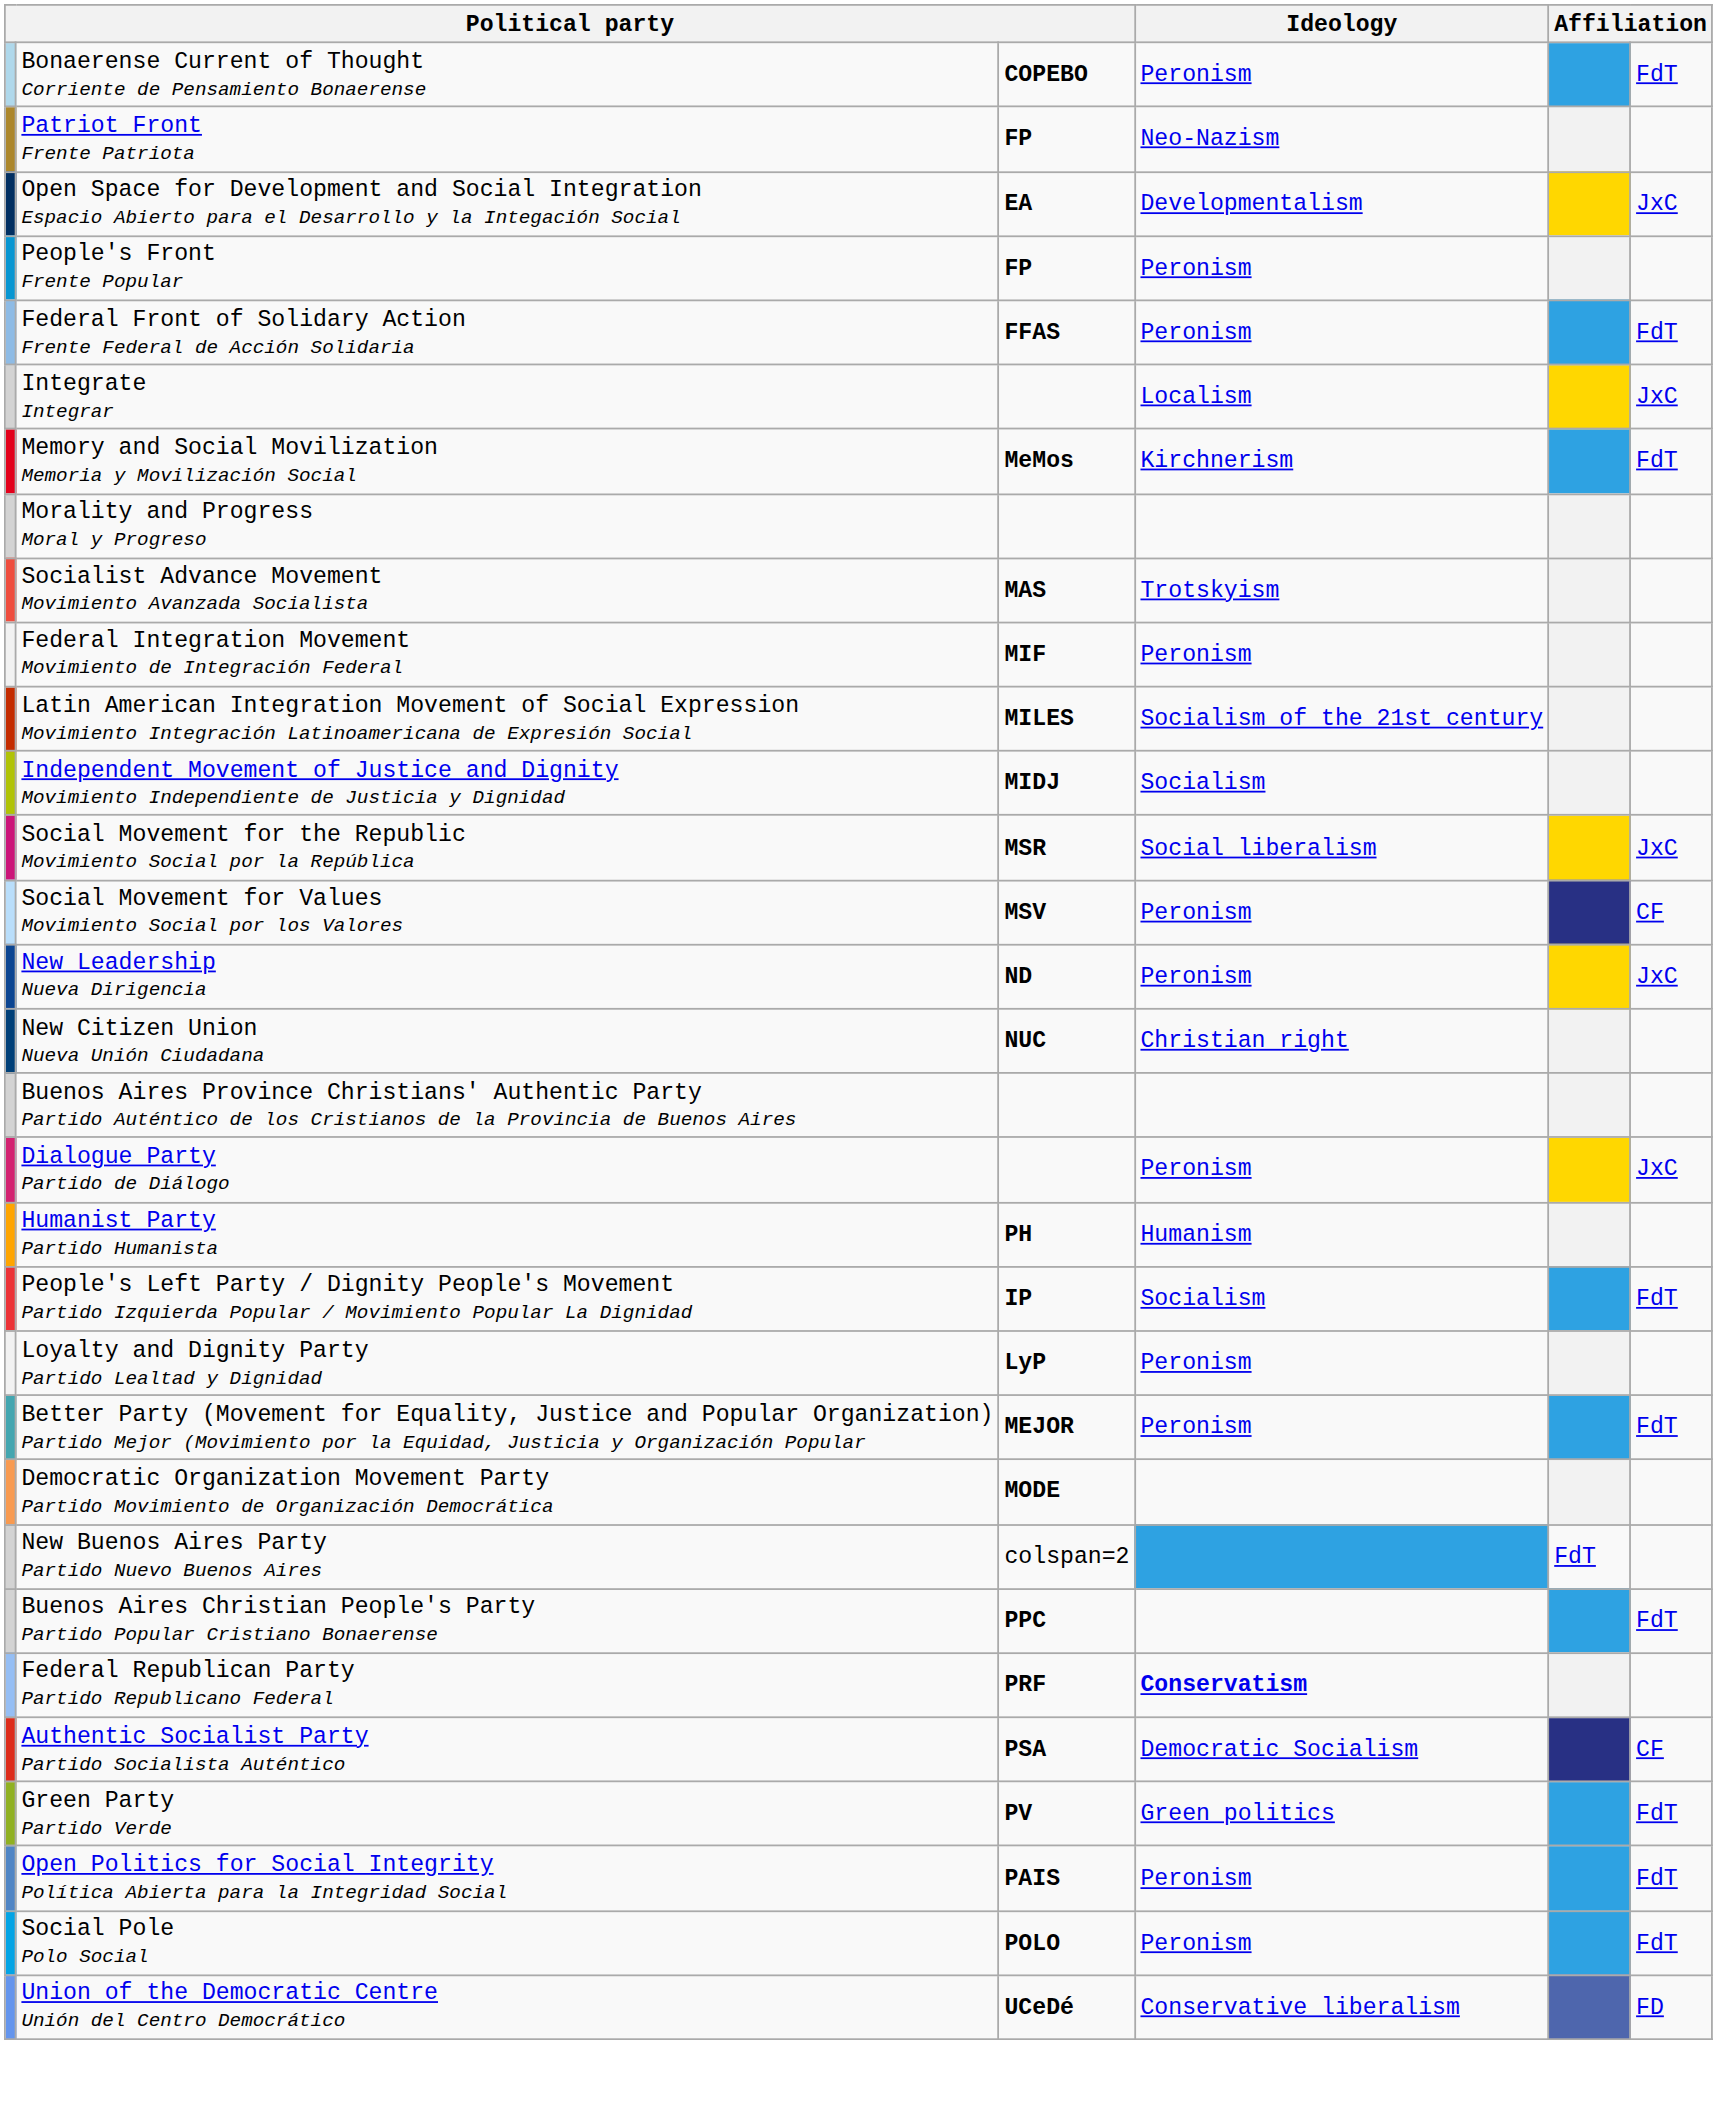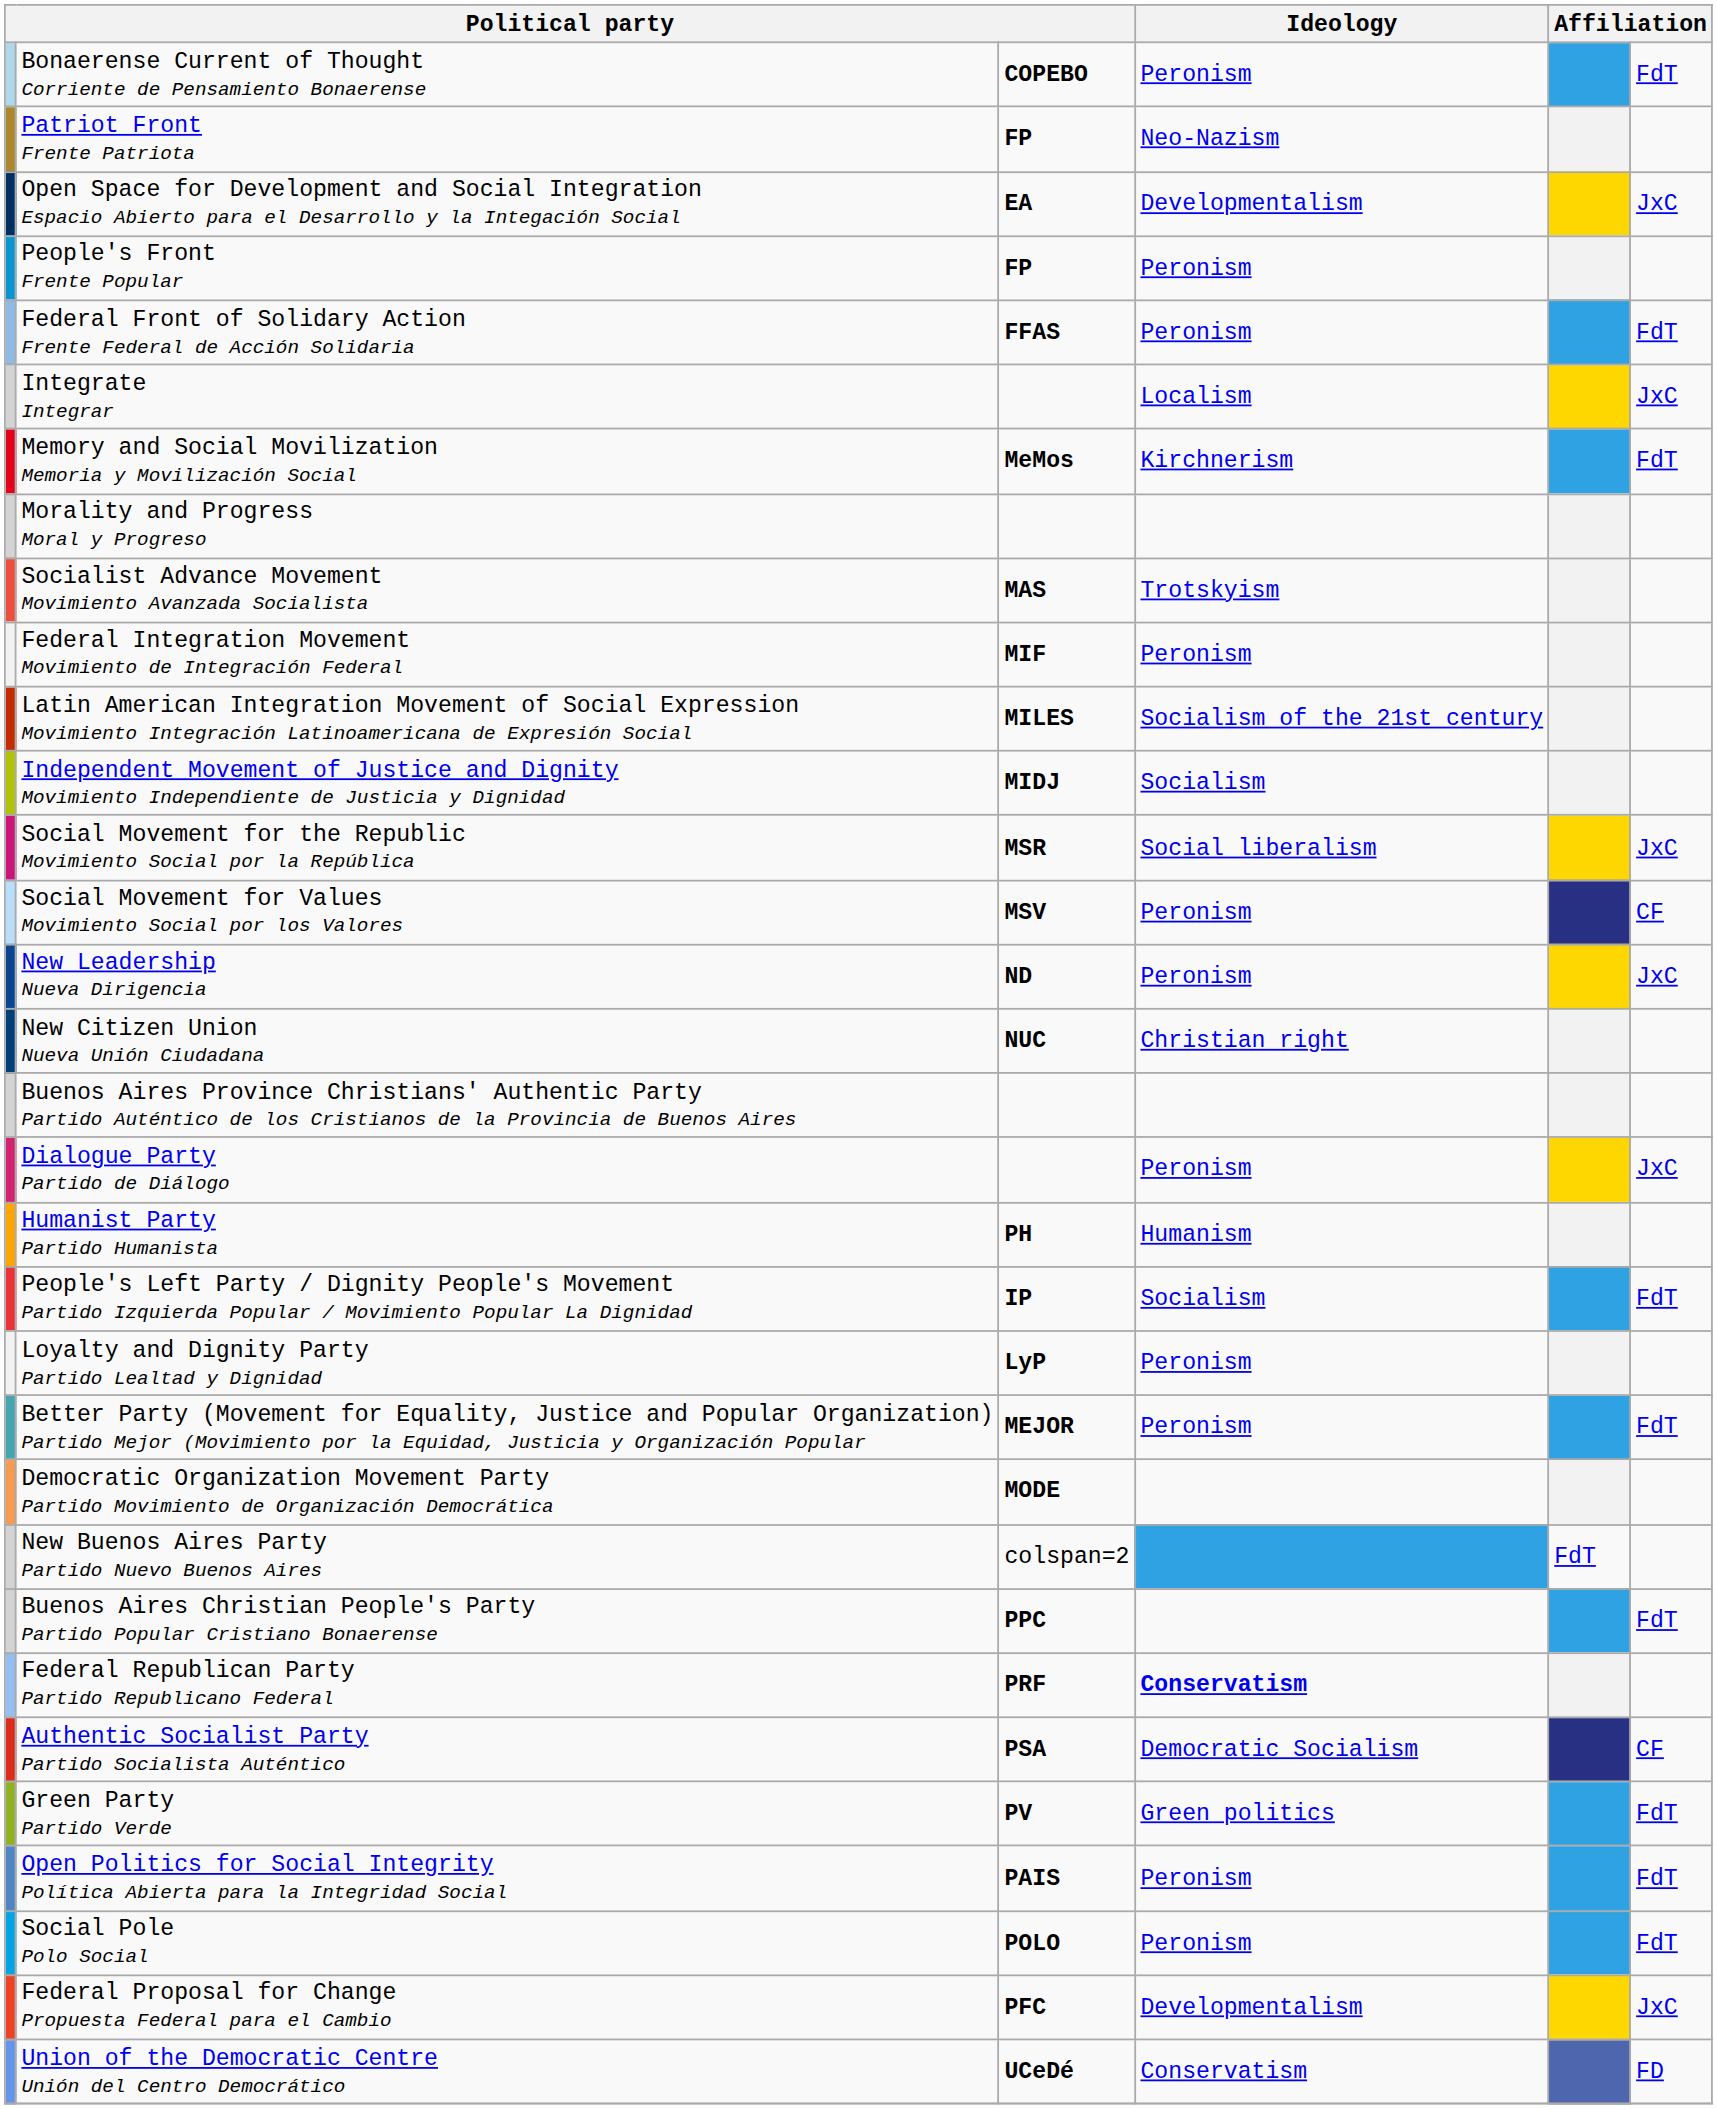+ row: Federal Proposal for Change Propuesta Federal para el Cambio | PFC | Developmentalism | JxC
Union of the Democratic Centre Unión del Centro Democrático | Ideology: Conservative liberalism -> Conservatism
